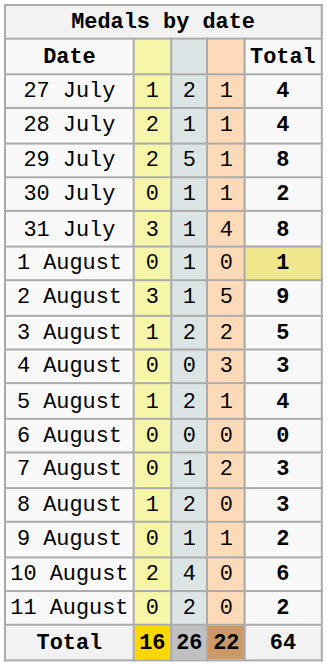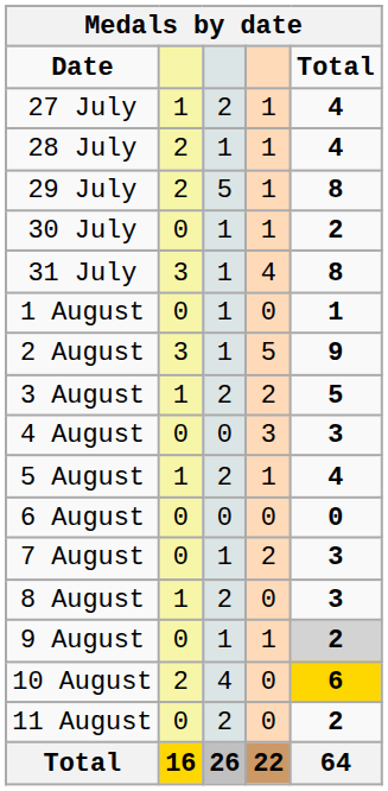1 August | Total: khaki background -> no background
9 August | Total: no background -> lightgrey background
10 August | Total: no background -> gold background
